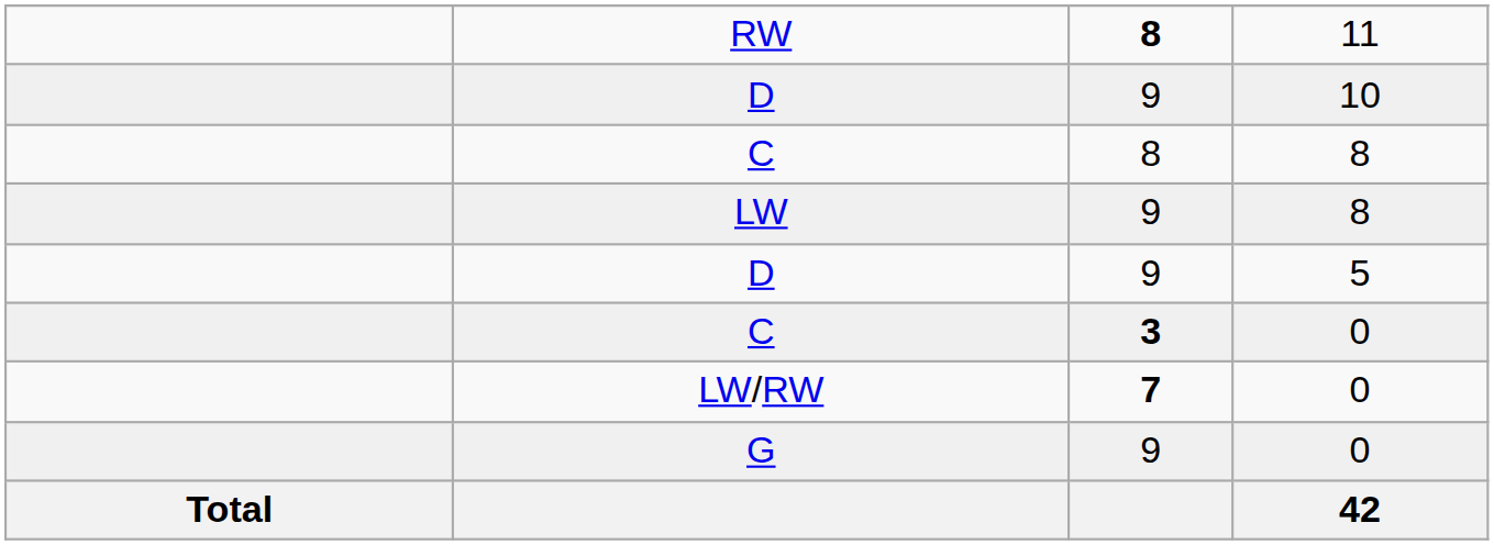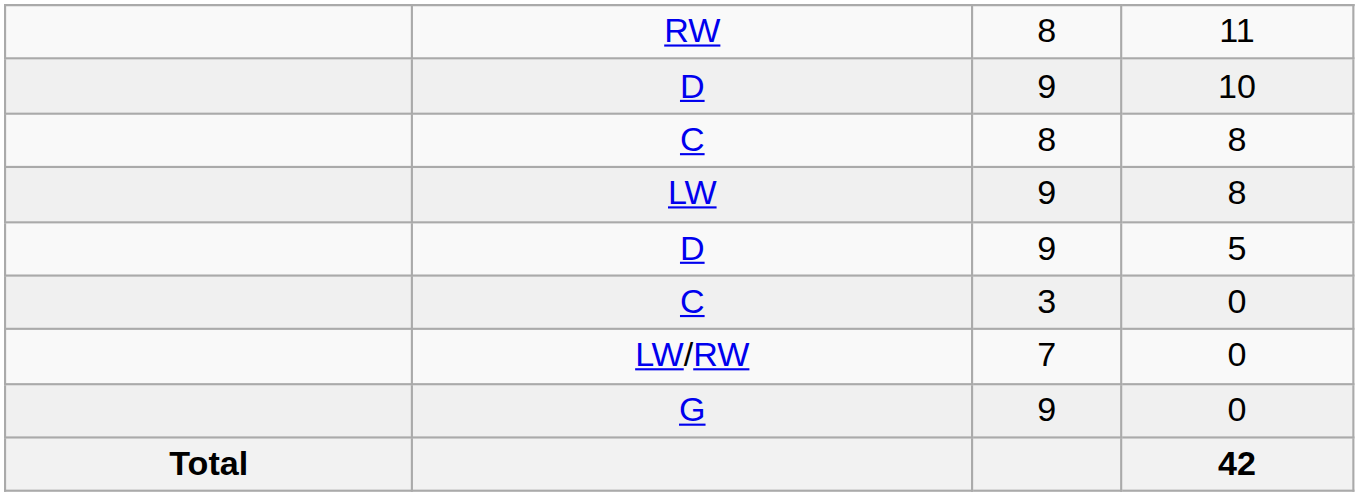RW | column 3: bold -> normal
C / 0 | column 3: bold -> normal
LW/RW | column 3: bold -> normal
